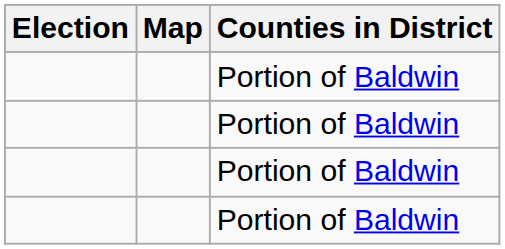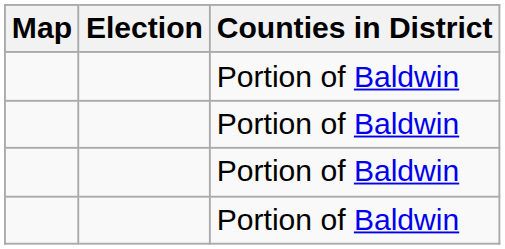columns swapped: Election <-> Map
